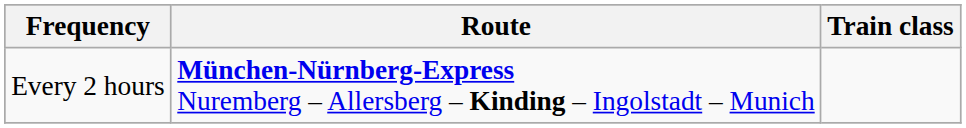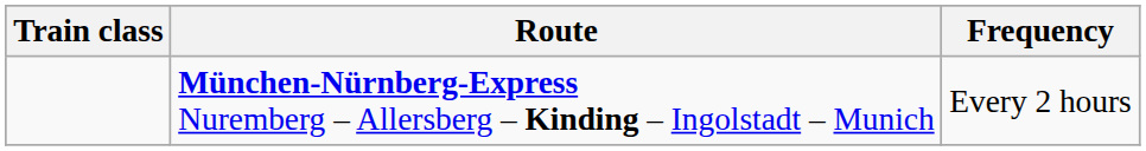columns swapped: Train class <-> Frequency
